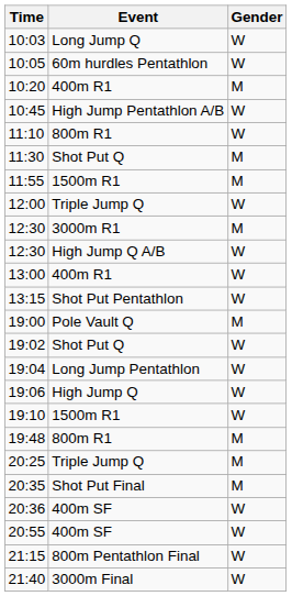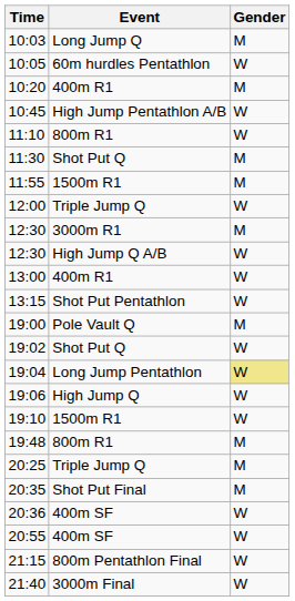10:03 | Gender: W -> M
19:04 | Gender: no background -> khaki background
